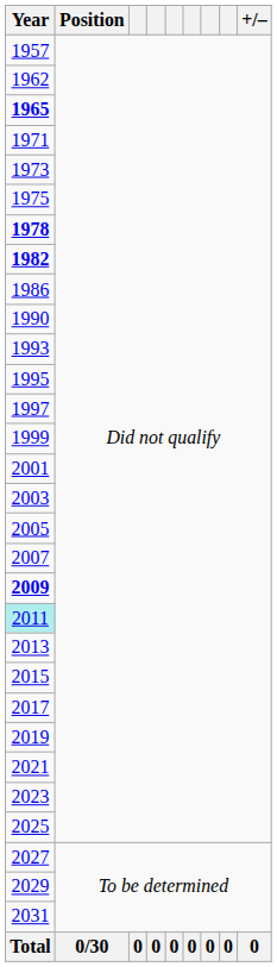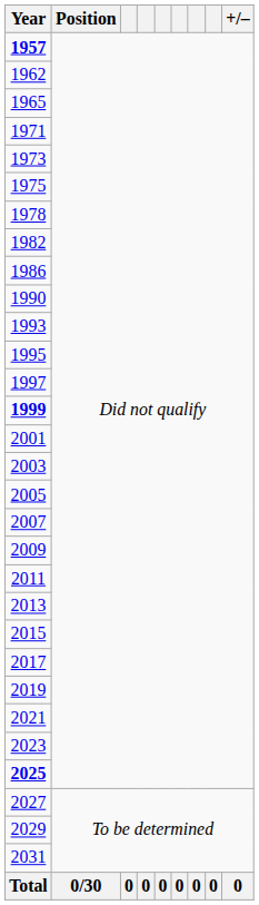1957 | Year: normal -> bold
1965 | Year: bold -> normal
1978 | Year: bold -> normal
1982 | Year: bold -> normal
1999 | Year: normal -> bold
2009 | Year: bold -> normal
2011 | Year: paleturquoise background -> no background
2025 | Year: normal -> bold
